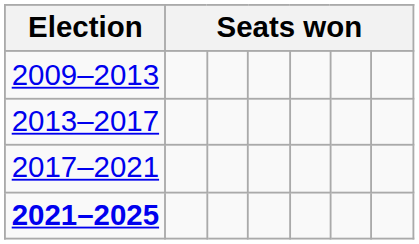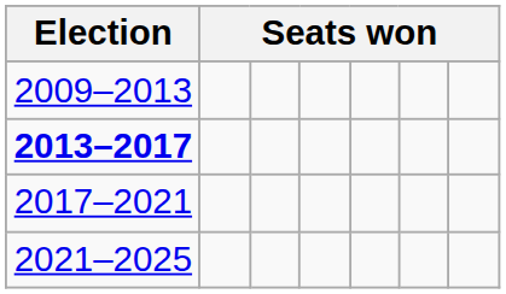2013–2017 | Election: normal -> bold
2021–2025 | Election: bold -> normal
